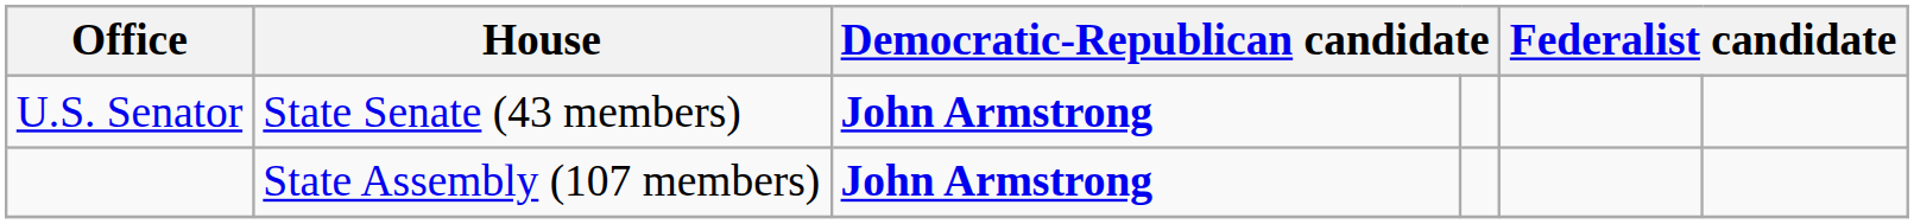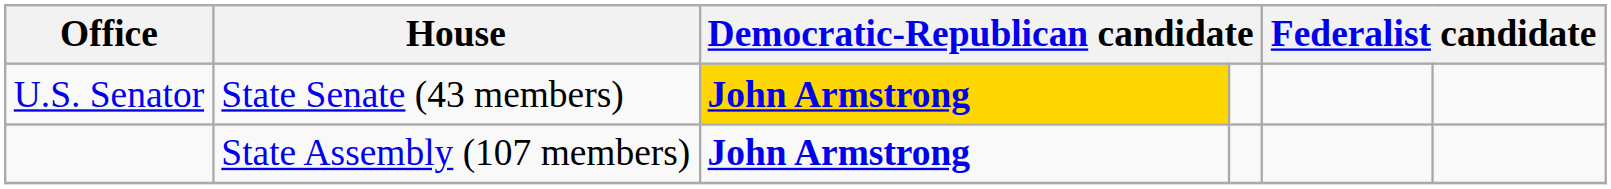U.S. Senator | column 3: no background -> gold background
